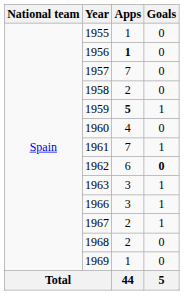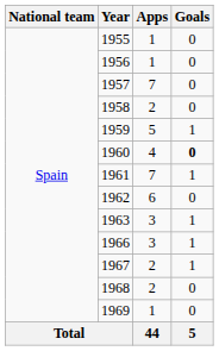1956 | Apps: bold -> normal
1959 | Apps: bold -> normal
1960 | Goals: normal -> bold
1962 | Goals: bold -> normal
